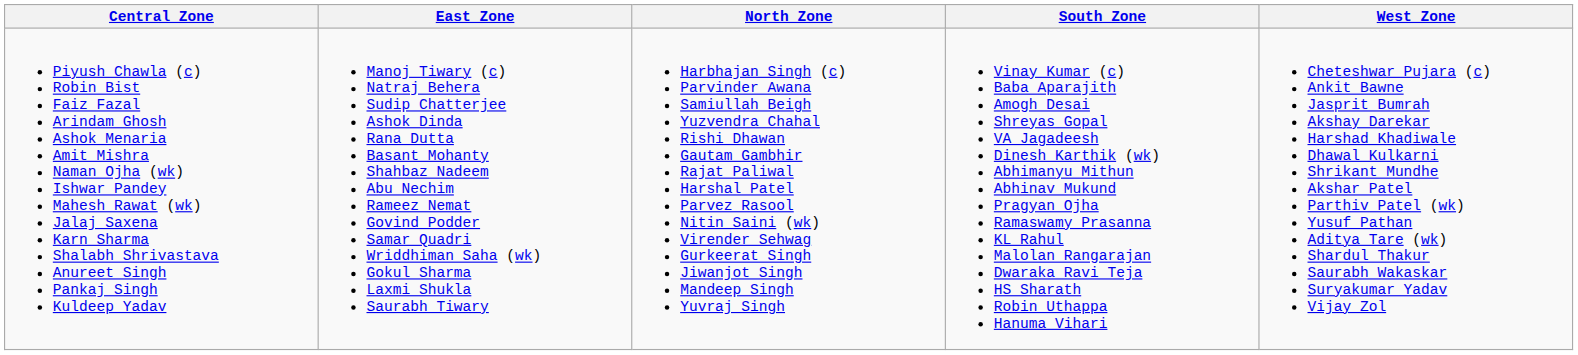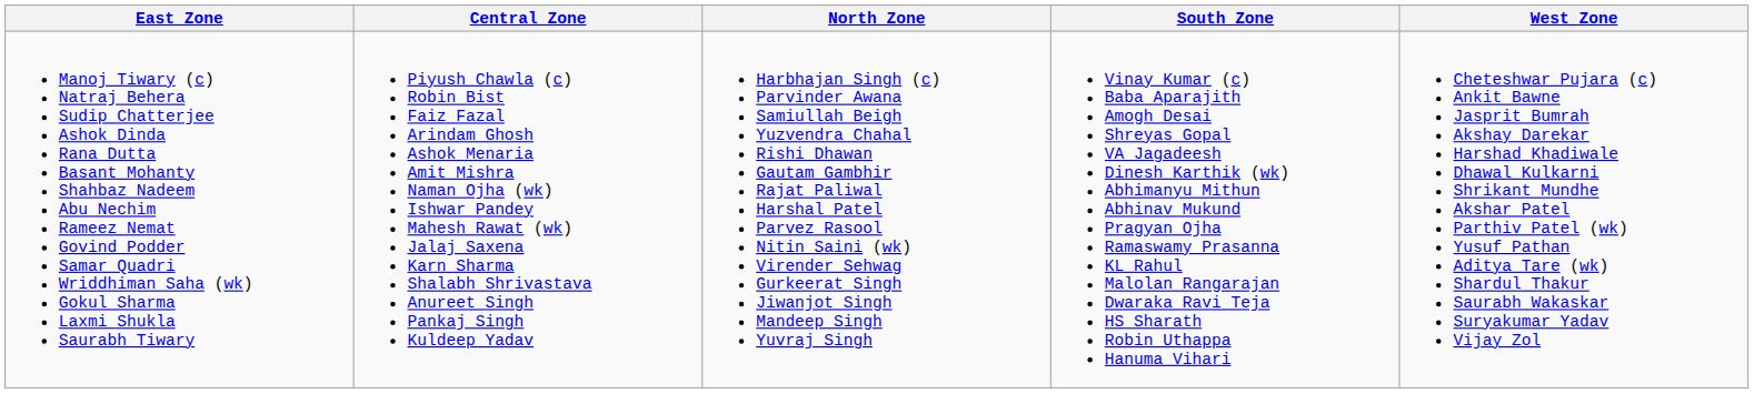columns swapped: Central Zone <-> East Zone
